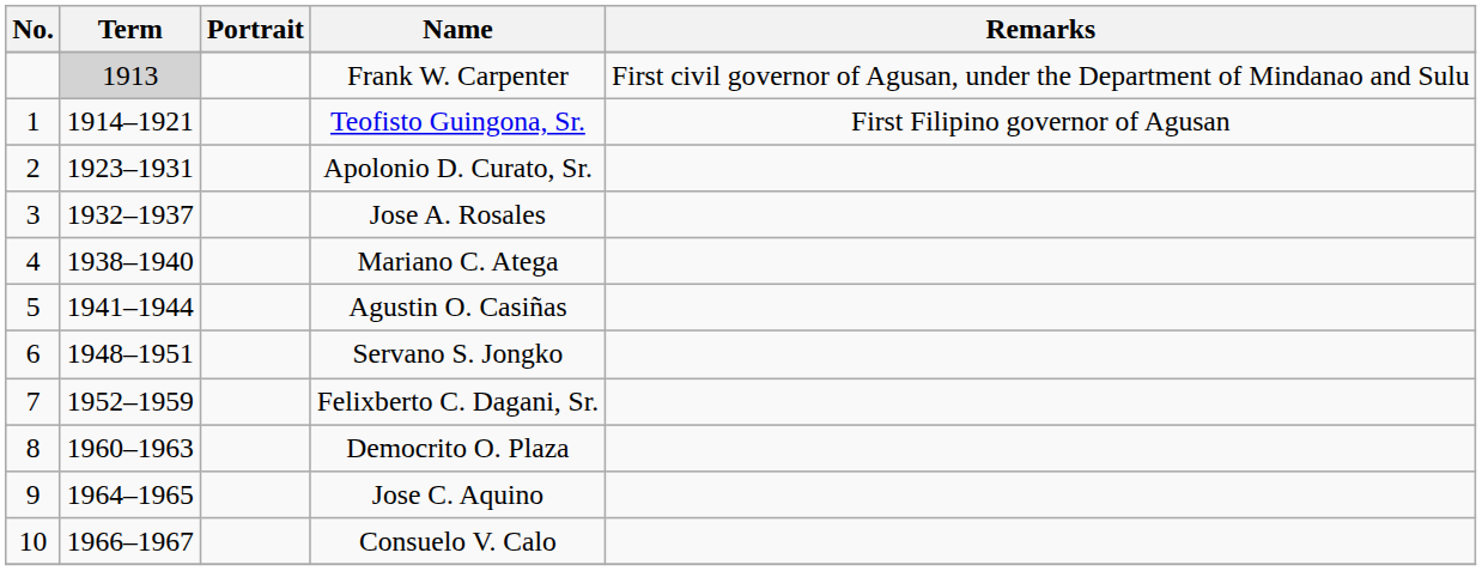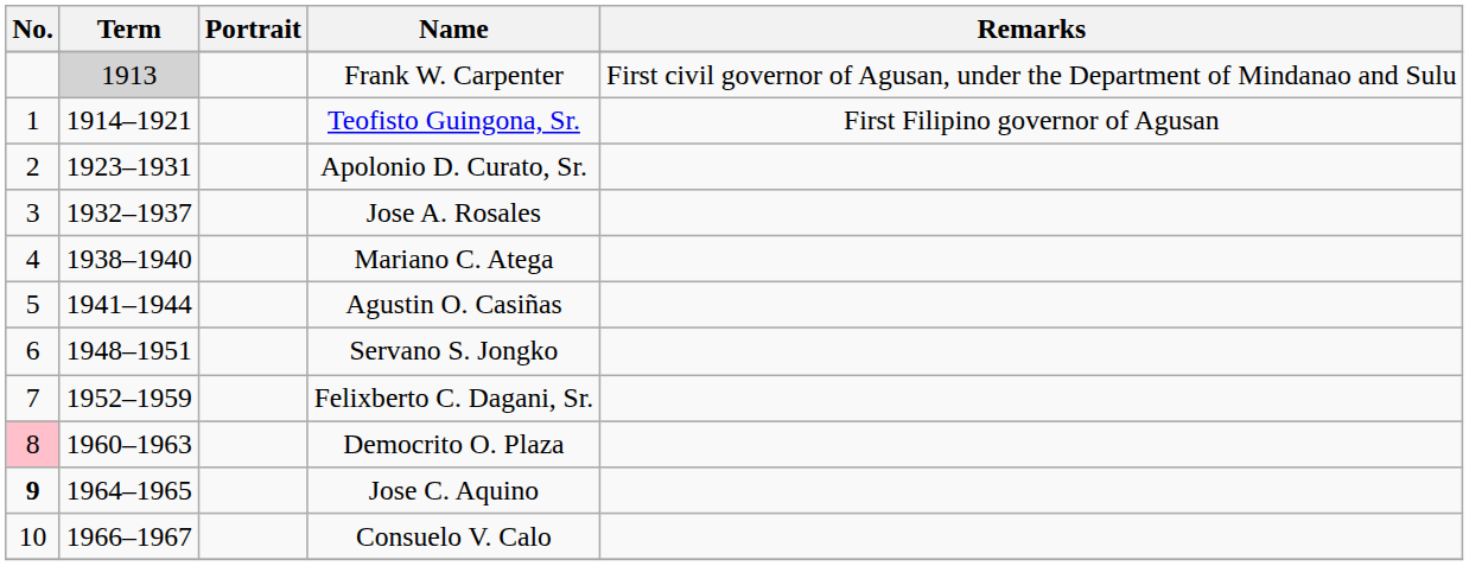Democrito O. Plaza | No.: no background -> pink background
Jose C. Aquino | No.: normal -> bold
